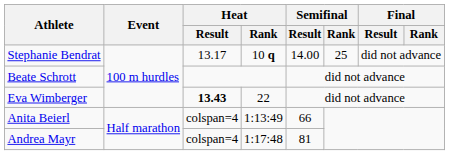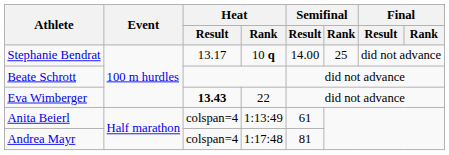Anita Beierl | Semifinal / Result: 66 -> 61
